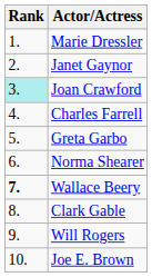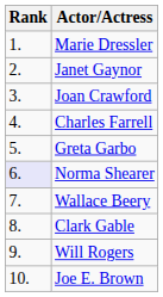Joan Crawford | Rank: paleturquoise background -> no background
Norma Shearer | Rank: no background -> lavender background
Wallace Beery | Rank: bold -> normal
